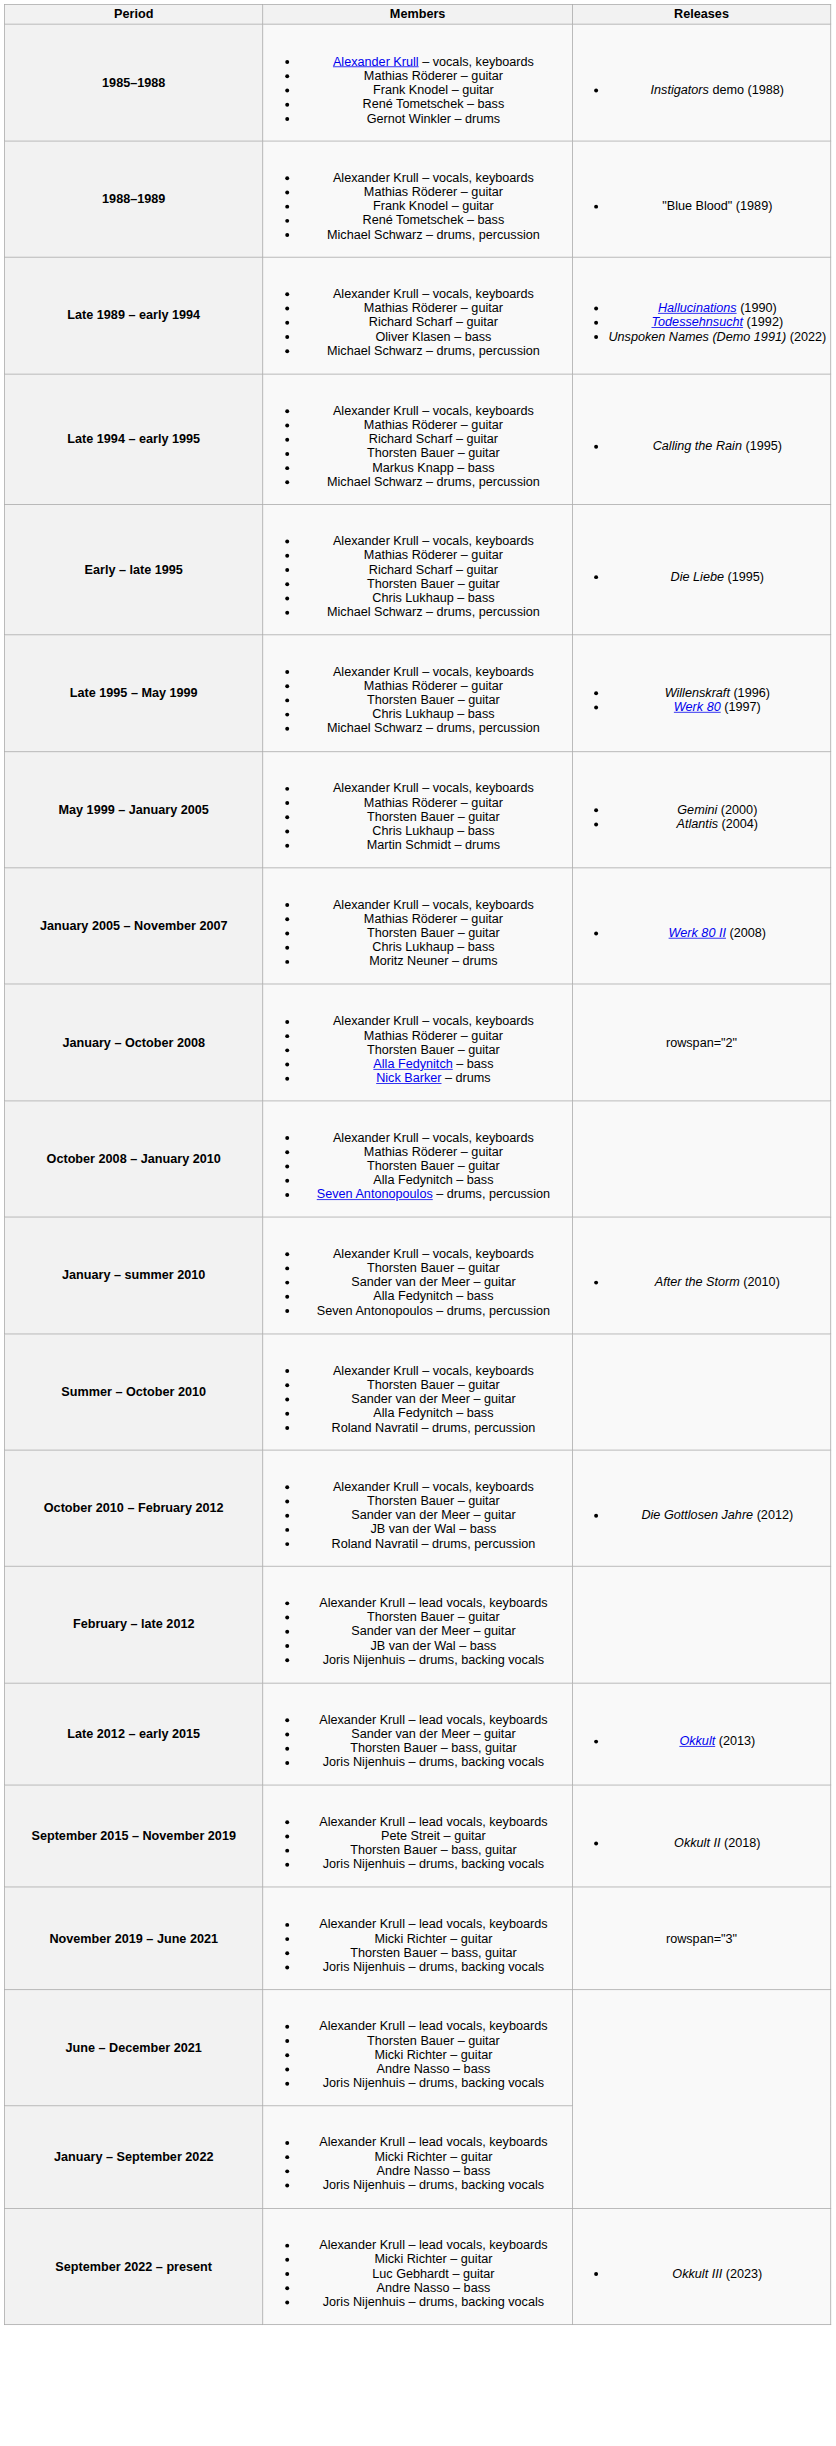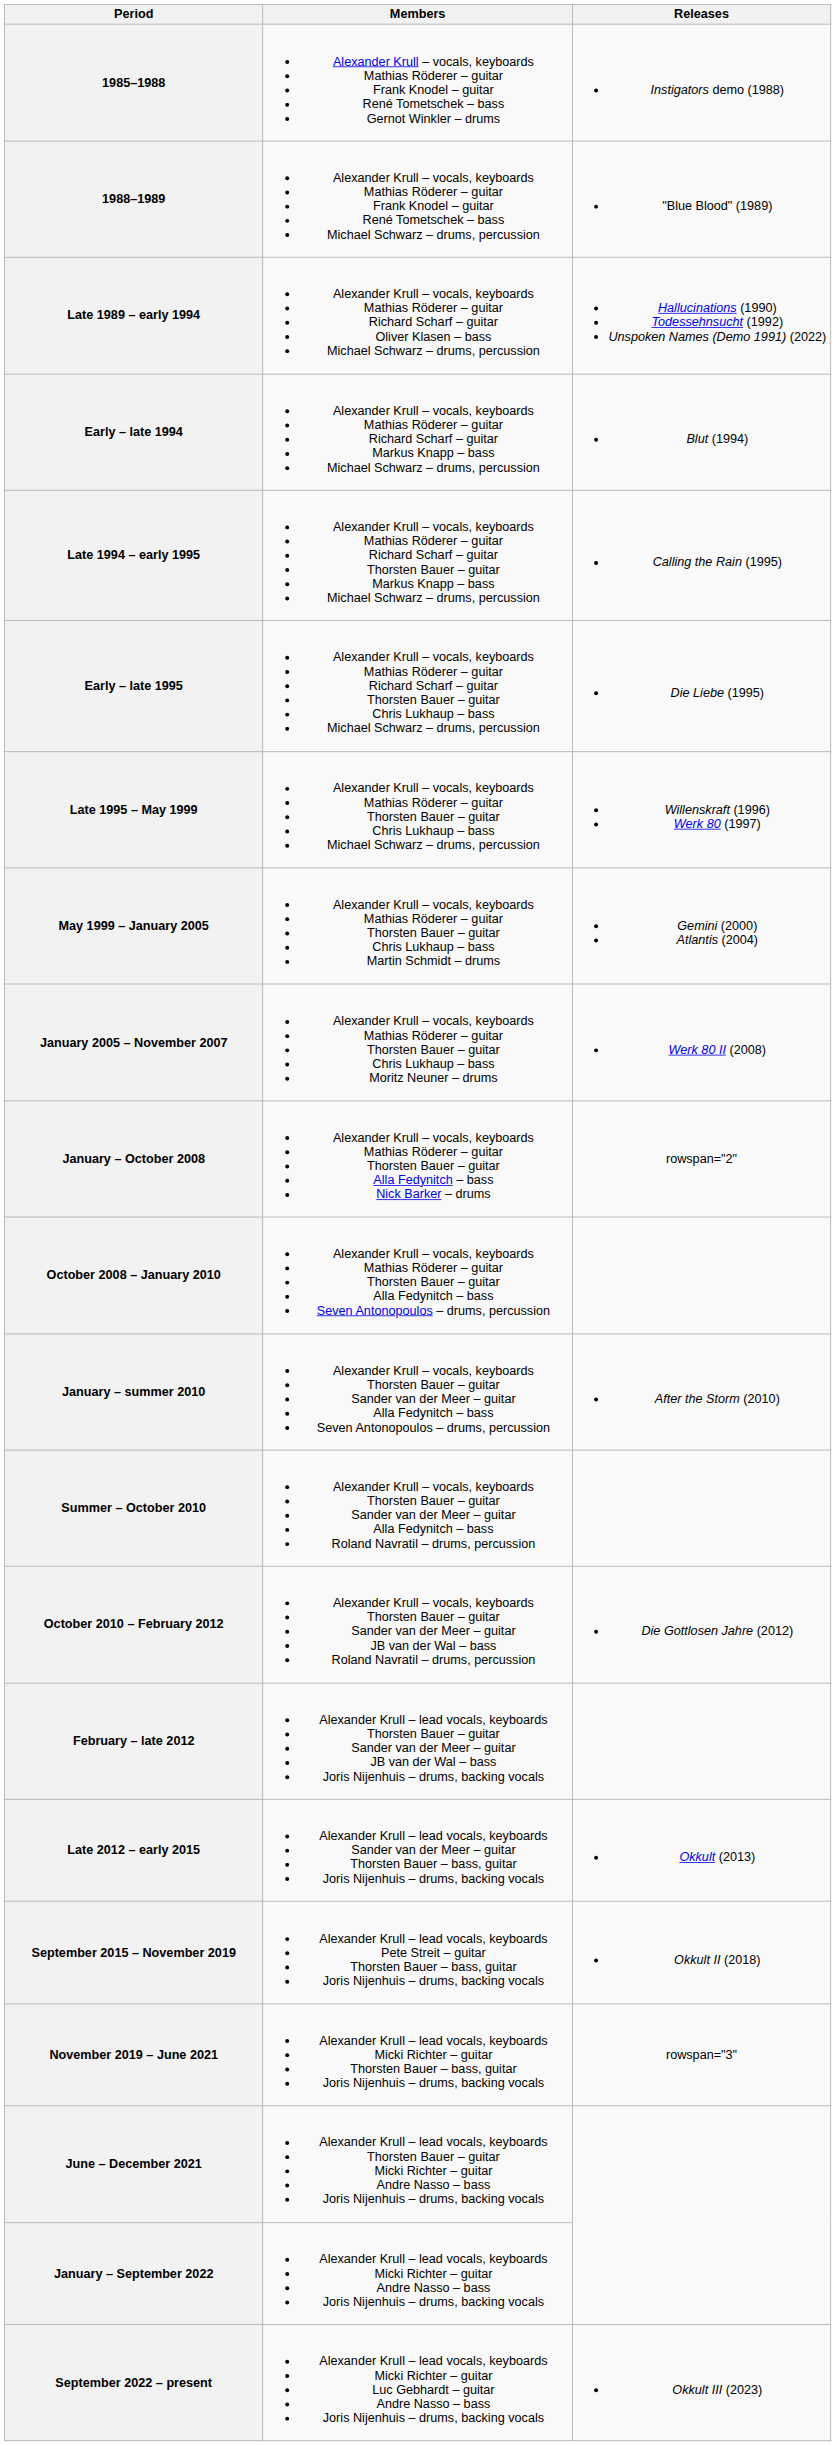+ row: Early – late 1994 | Alexander Krull – vocals, keyboards Mathias Röderer – guitar Richard Scharf – guitar Markus Knapp – bass Michael Schwarz – drums, percussion | Blut (1994)
